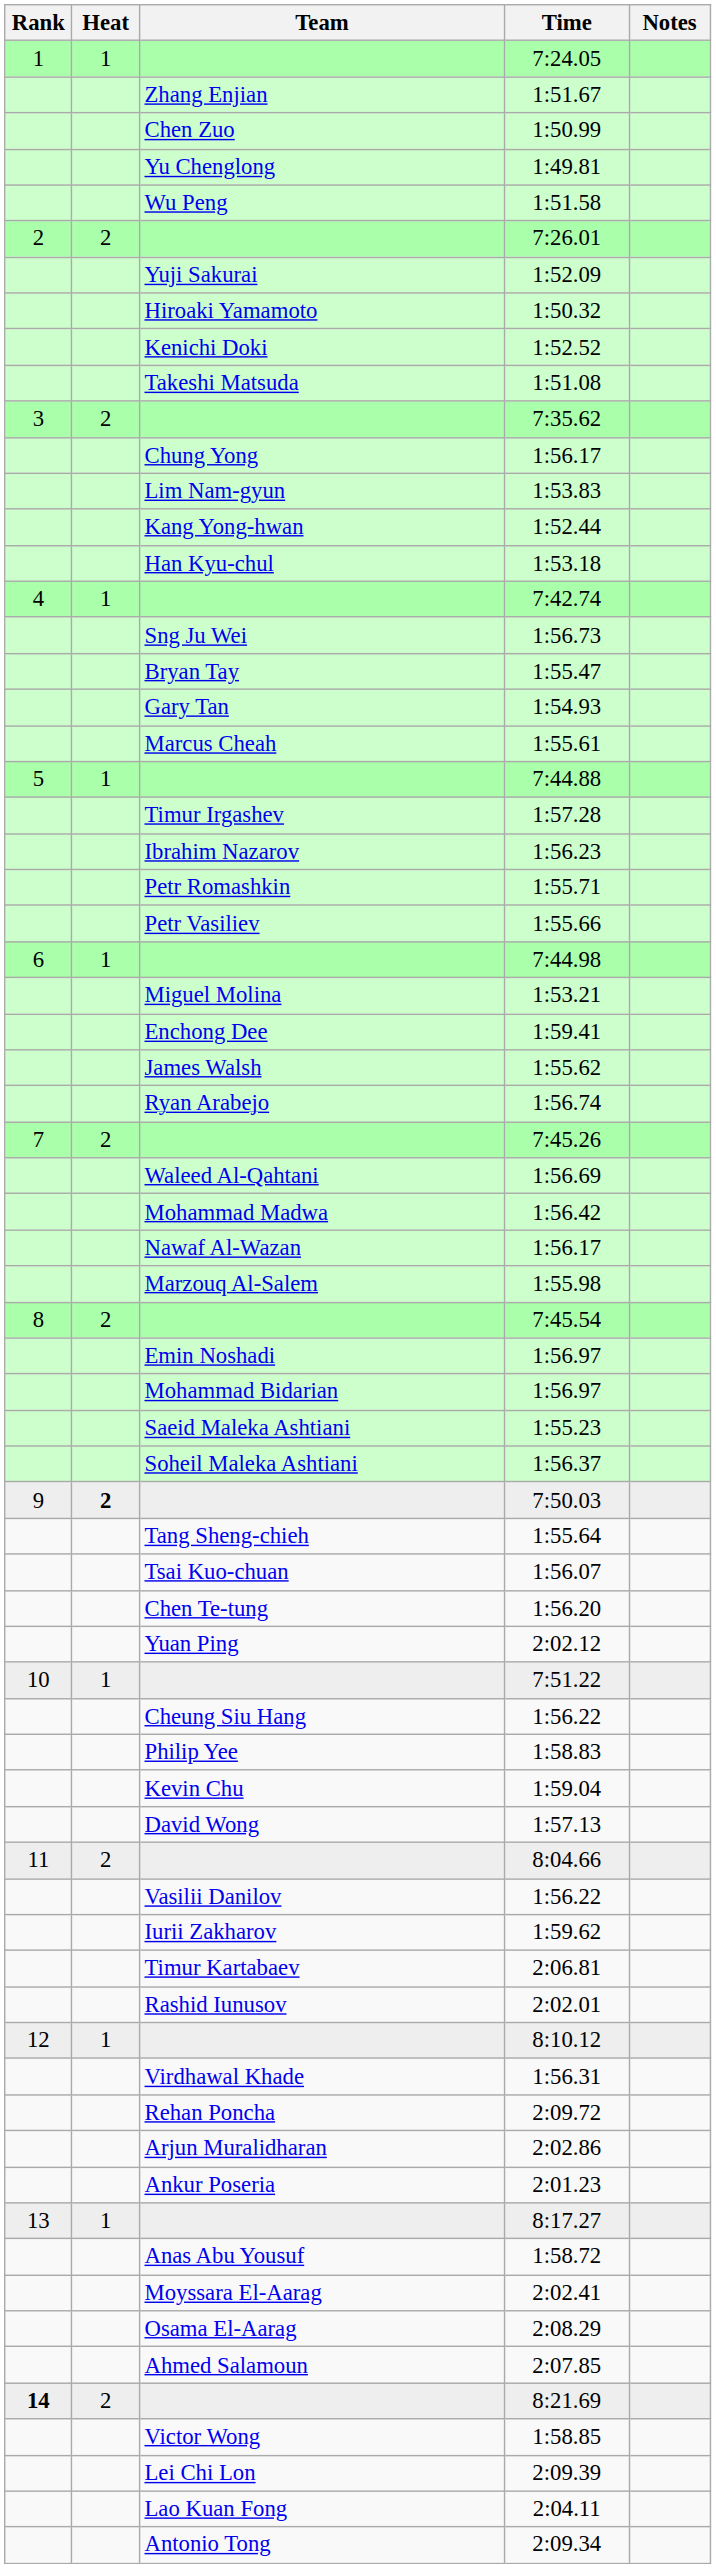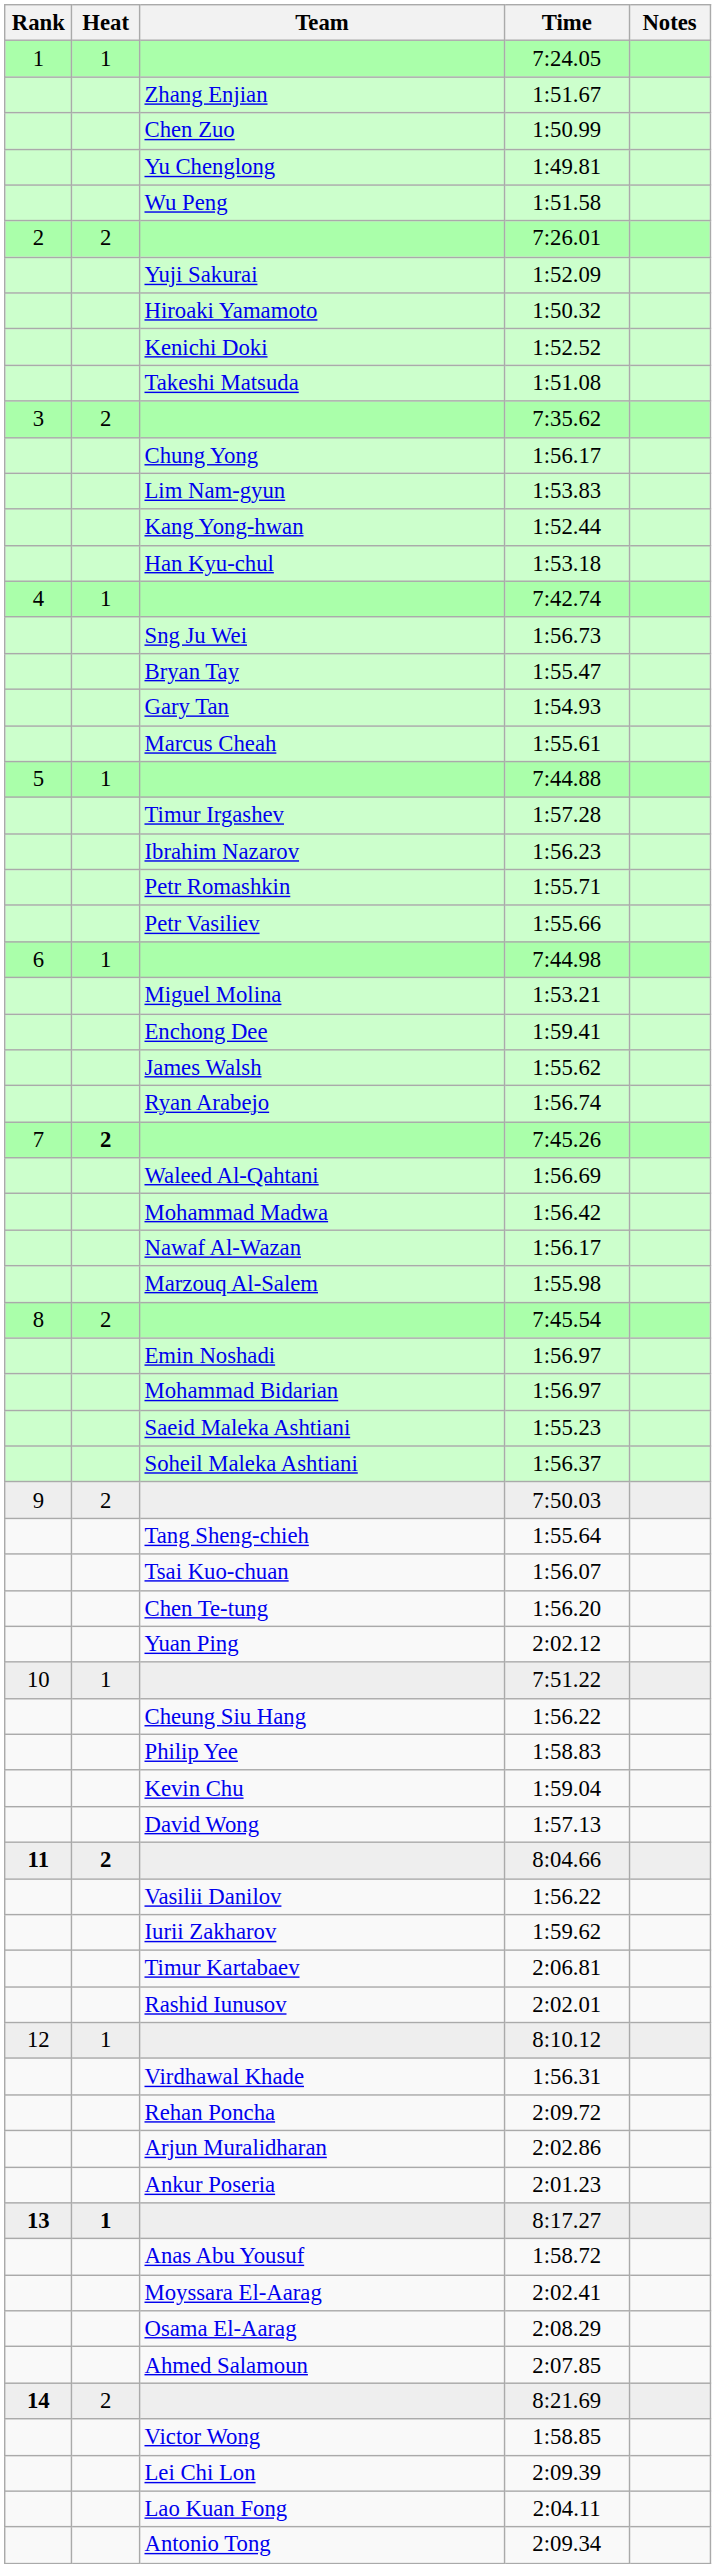7:45.26 | Heat: normal -> bold
7:50.03 | Heat: bold -> normal
8:04.66 | Rank: normal -> bold
8:04.66 | Heat: normal -> bold
8:17.27 | Rank: normal -> bold
8:17.27 | Heat: normal -> bold
